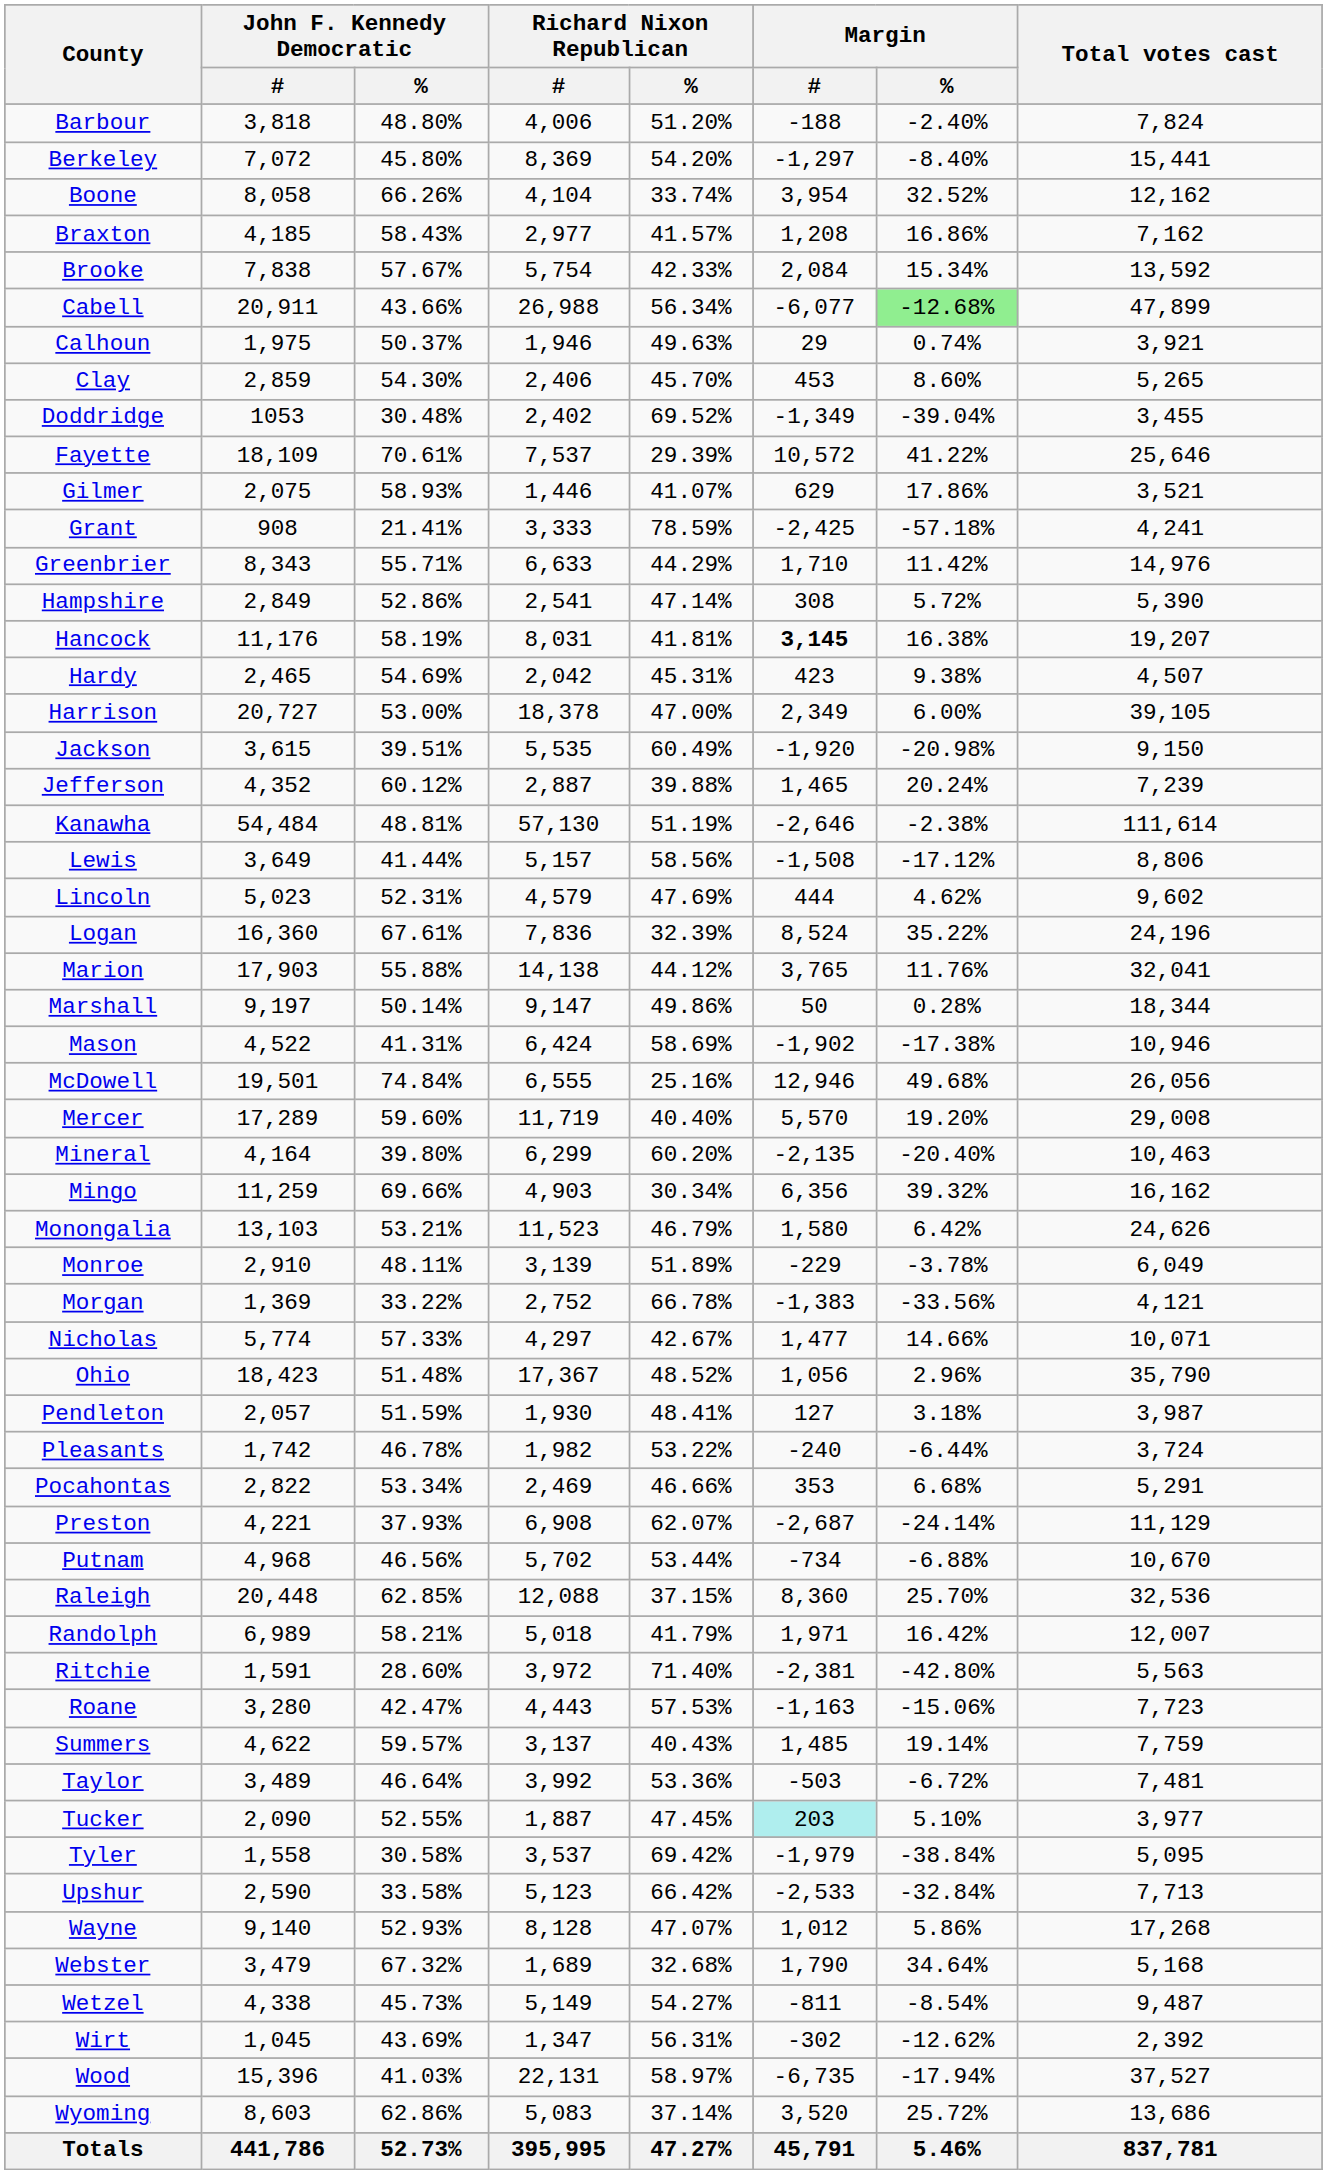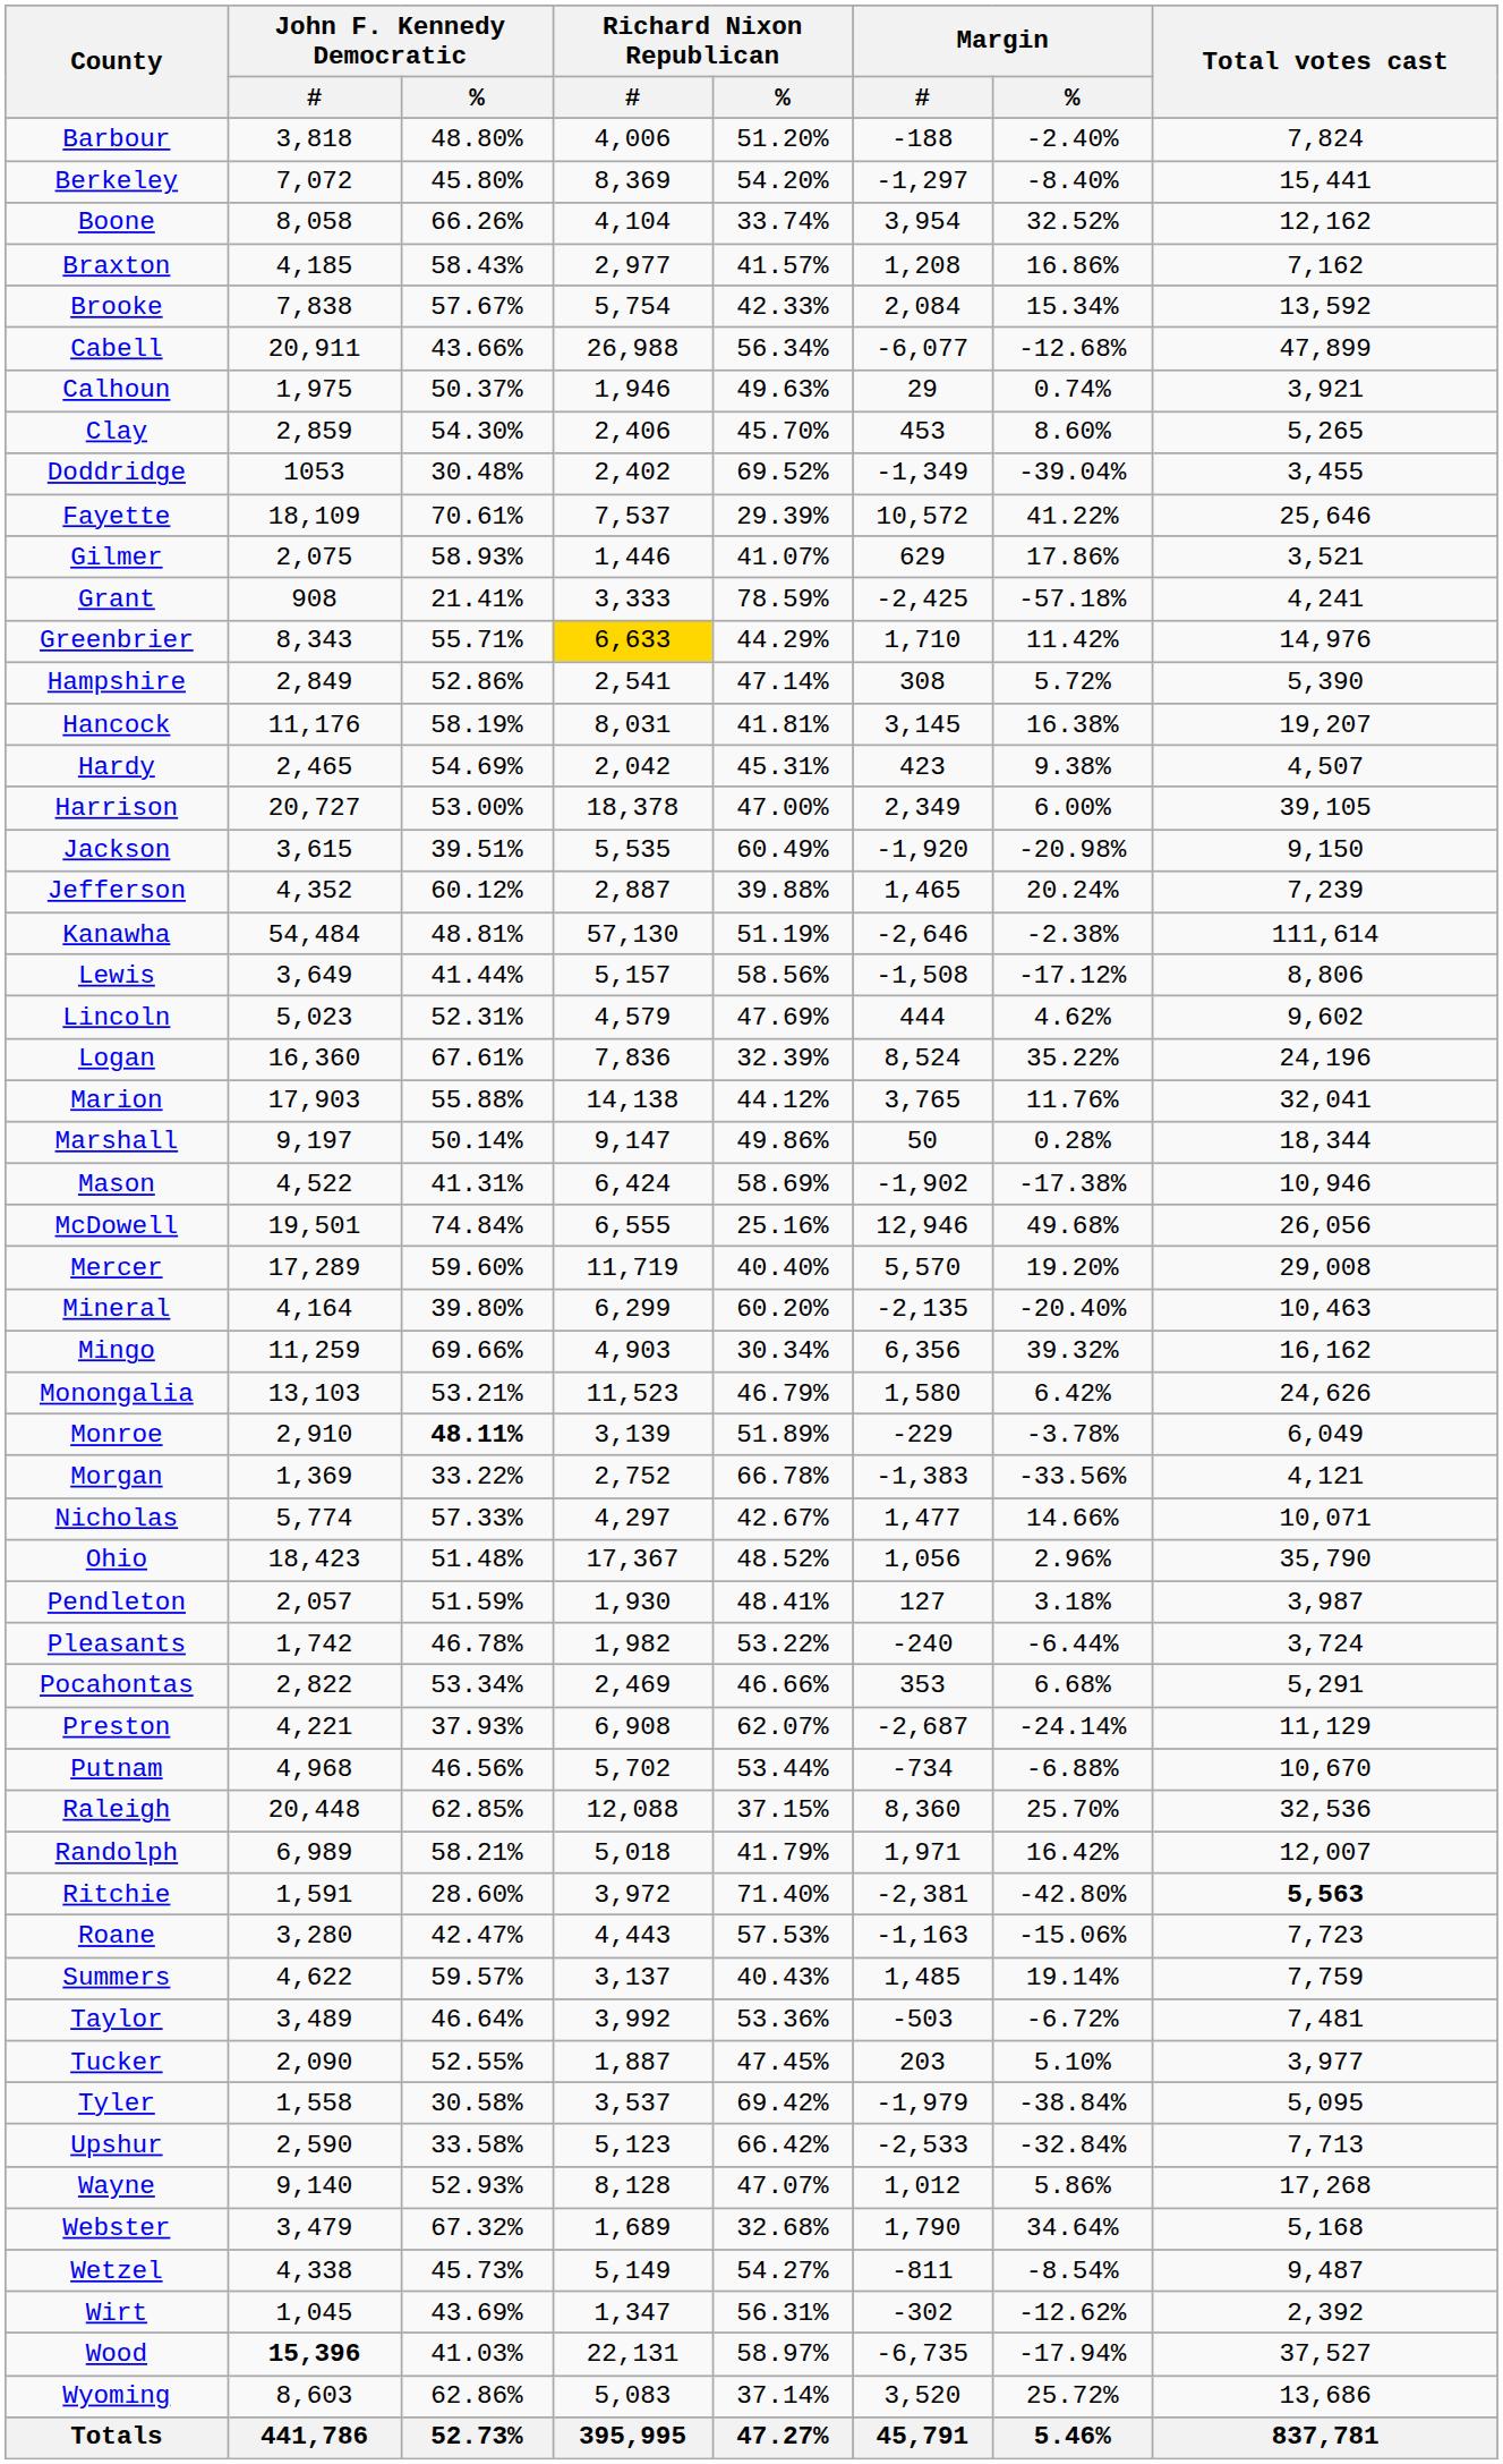Cabell | Margin / %: lightgreen background -> no background
Greenbrier | Richard Nixon Republican / #: no background -> gold background
Hancock | Margin / #: bold -> normal
Monroe | John F. Kennedy Democratic / %: normal -> bold
Ritchie | Total votes cast: normal -> bold
Tucker | Margin / #: paleturquoise background -> no background
Wood | John F. Kennedy Democratic / #: normal -> bold
